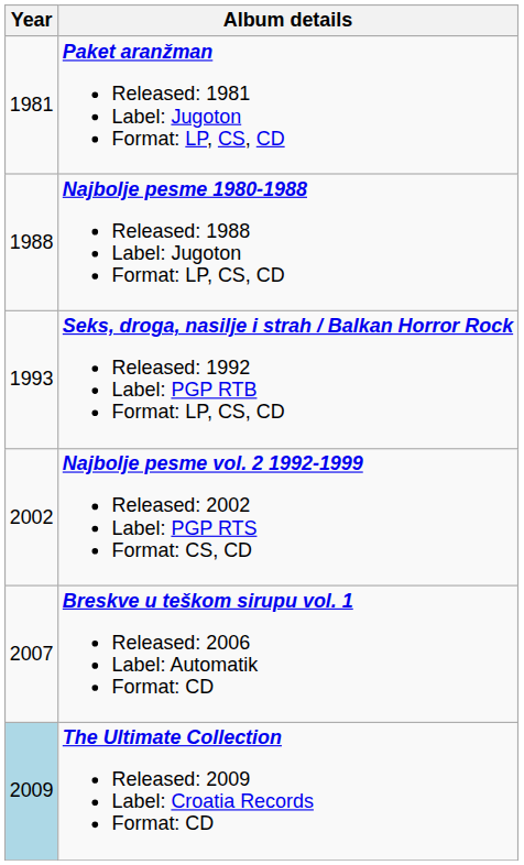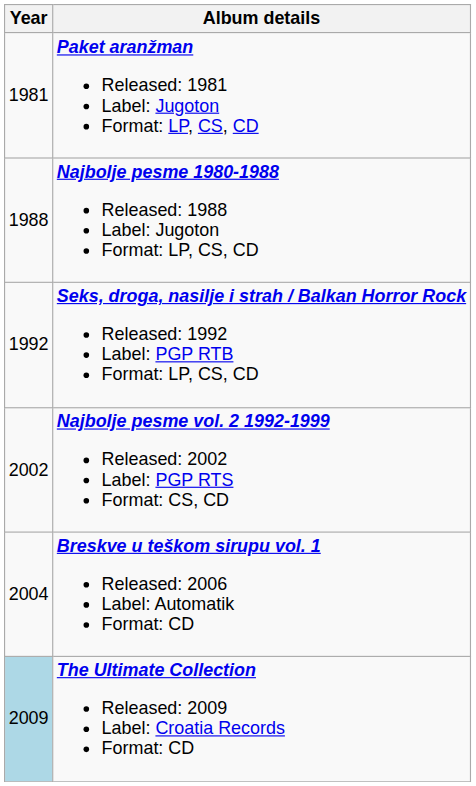row 4 | Year: 1993 -> 1992
row 6 | Year: 2007 -> 2004
